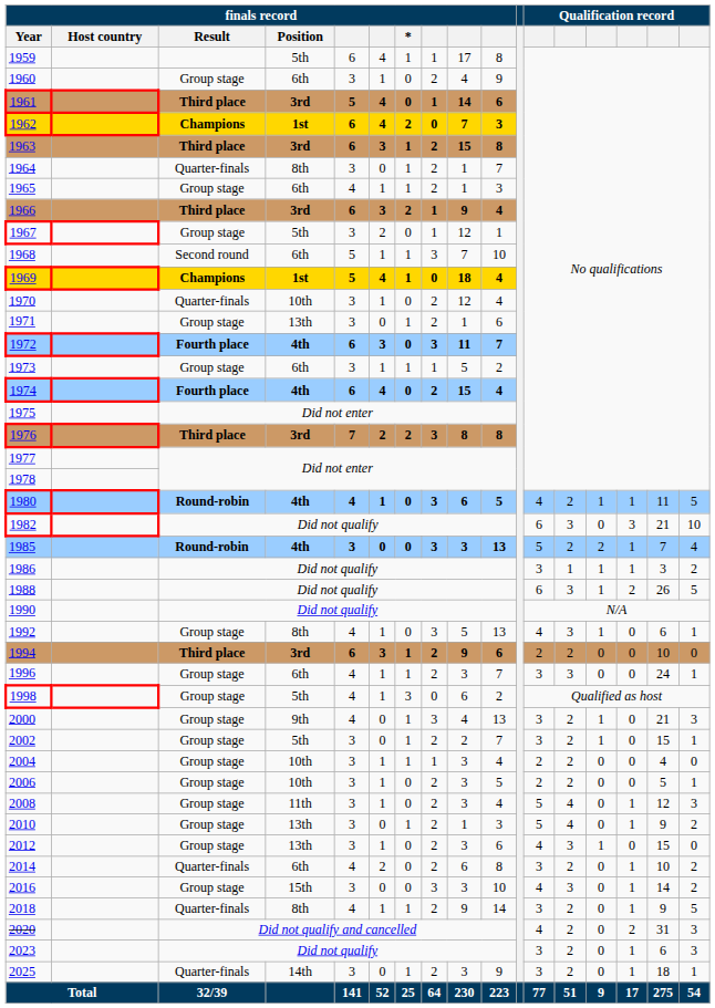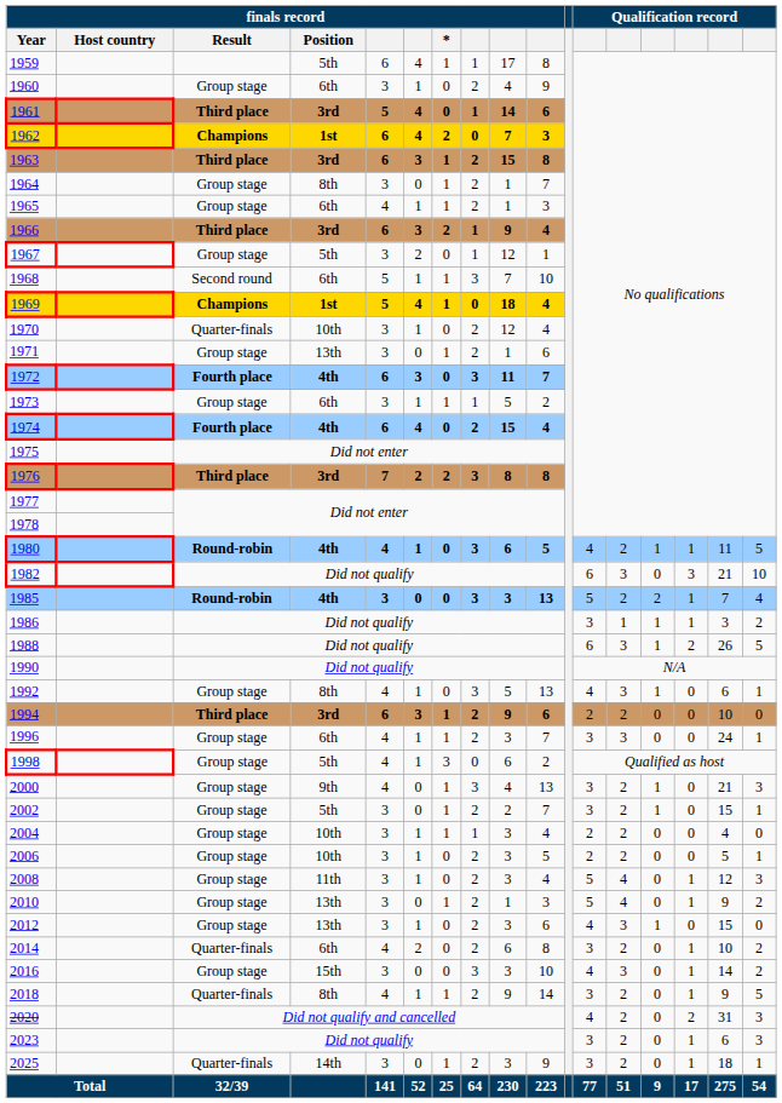1964 | finals record / Result: Quarter-finals -> Group stage
